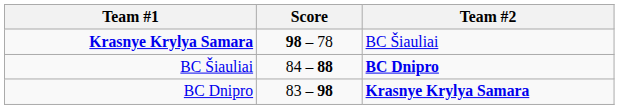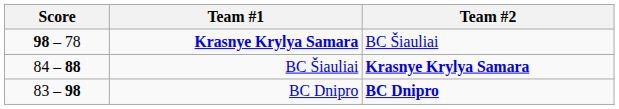columns swapped: Team #1 <-> Score
row 3 | Team #2: BC Dnipro -> Krasnye Krylya Samara
row 4 | Team #2: Krasnye Krylya Samara -> BC Dnipro
